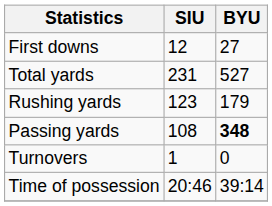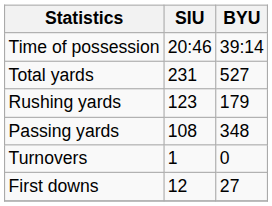rows swapped: First downs <-> Time of possession
Passing yards | BYU: bold -> normal
